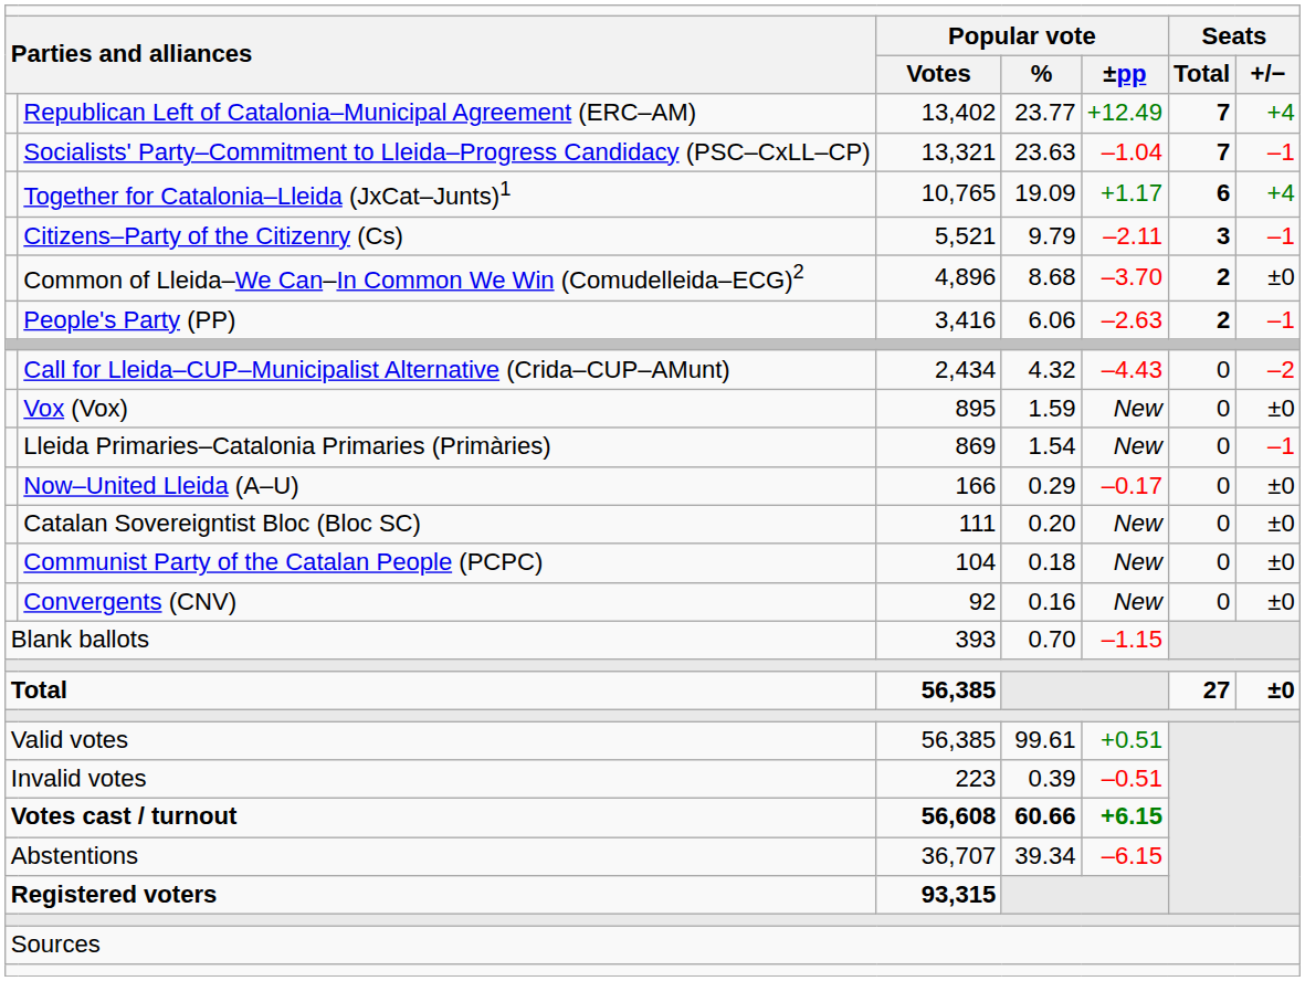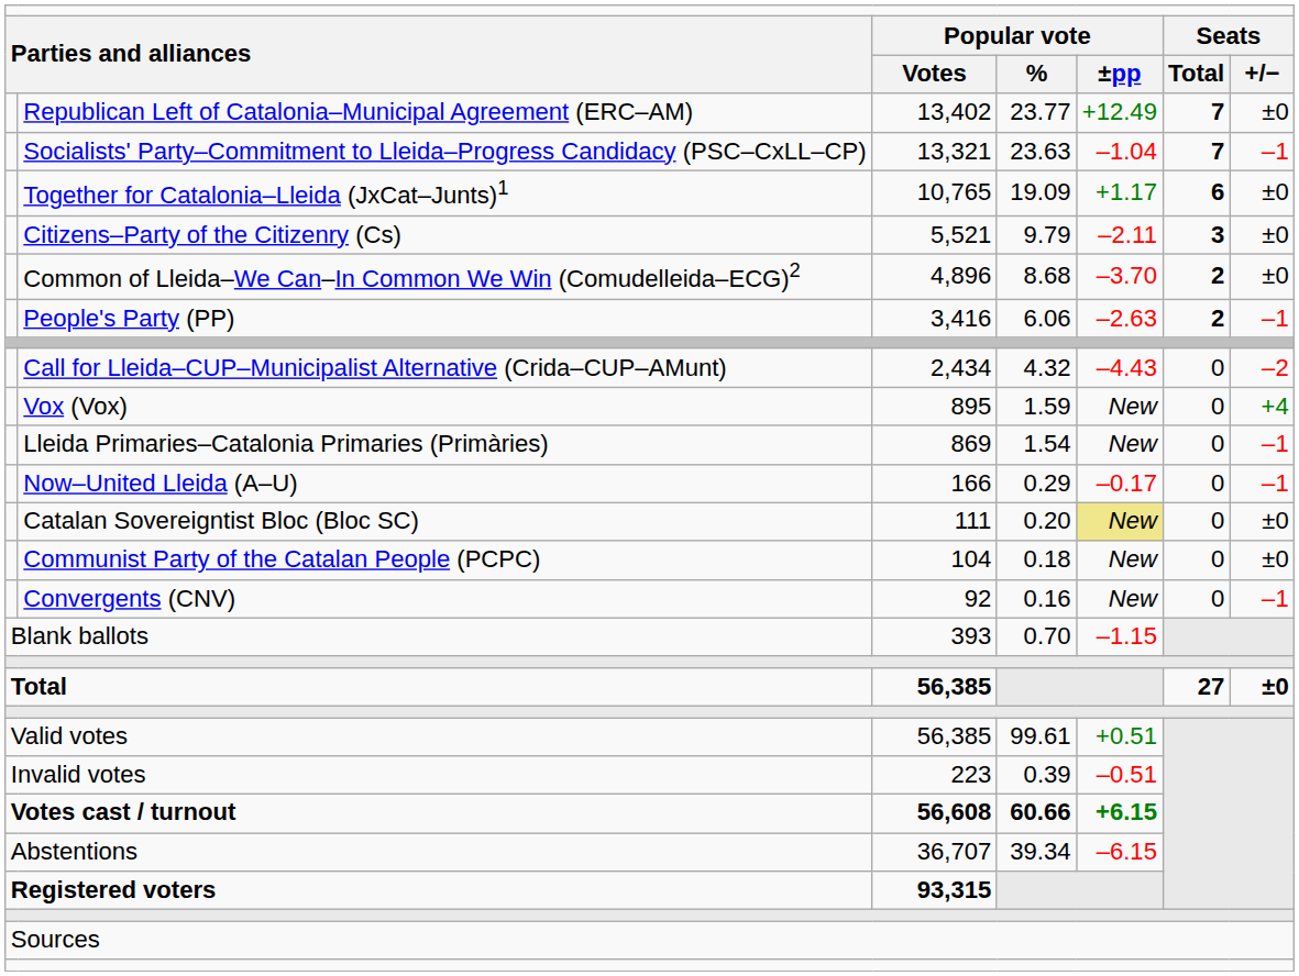Republican Left of Catalonia–Municipal Agreement (ERC–AM) | column 7: +4 -> ±0
Together for Catalonia–Lleida (JxCat–Junts)1 | column 7: +4 -> ±0
Citizens–Party of the Citizenry (Cs) | column 7: –1 -> ±0
Vox (Vox) | column 7: ±0 -> +4
Now–United Lleida (A–U) | column 7: ±0 -> –1
Catalan Sovereigntist Bloc (Bloc SC) | column 5: no background -> khaki background
Convergents (CNV) | column 7: ±0 -> –1
